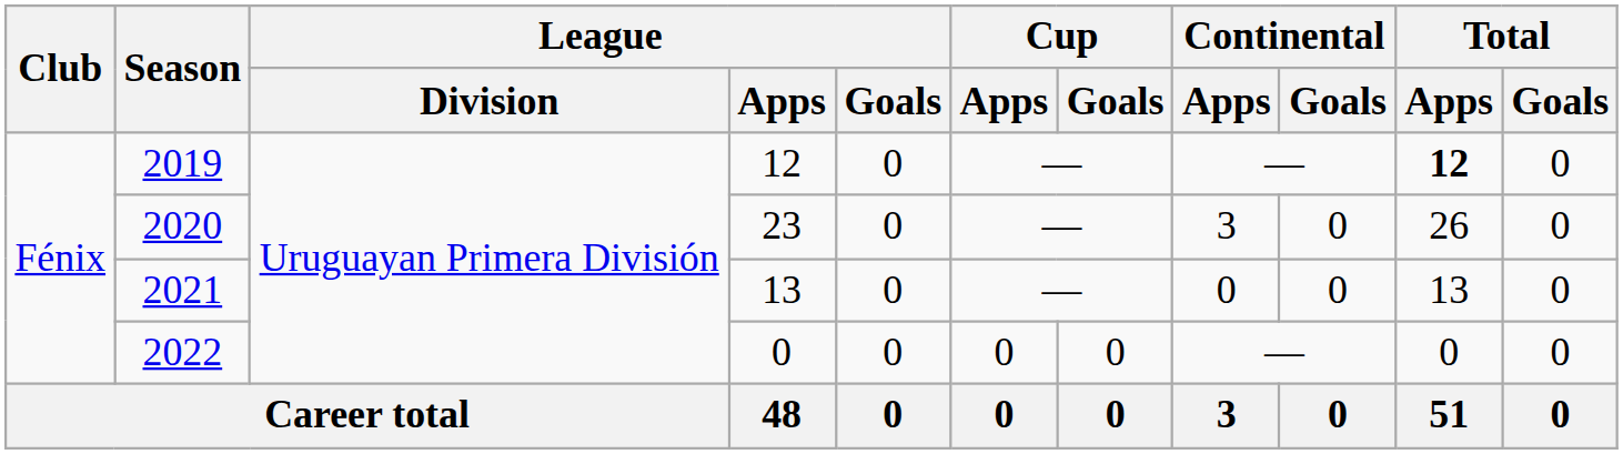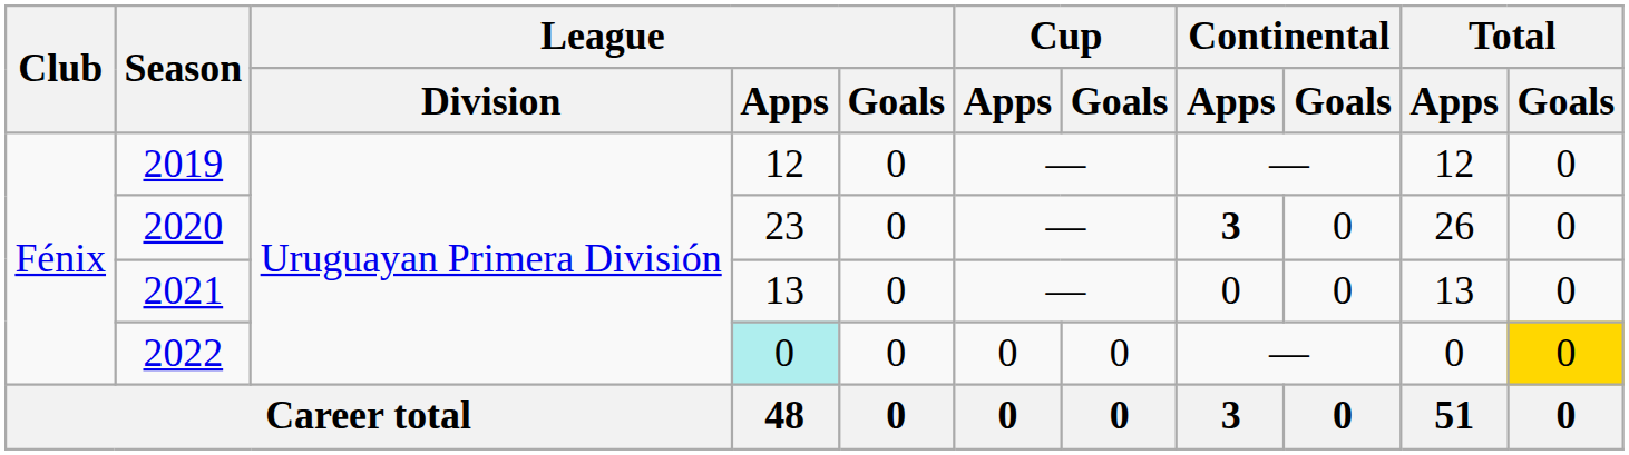2019 | Total / Apps: bold -> normal
2020 | Continental / Apps: normal -> bold
2022 | League / Apps: no background -> paleturquoise background
2022 | Total / Goals: no background -> gold background
